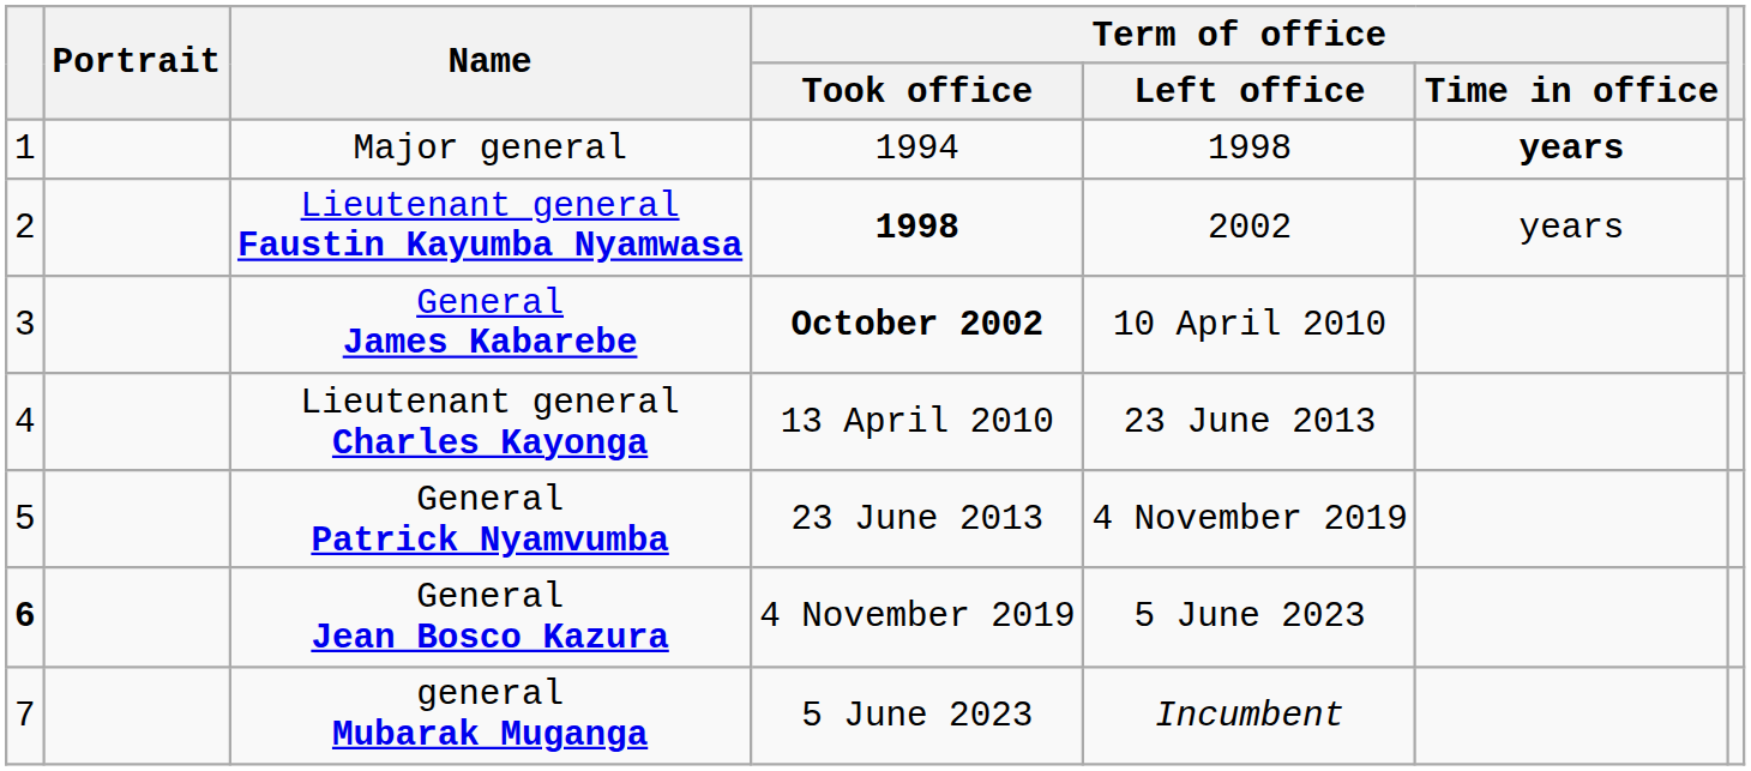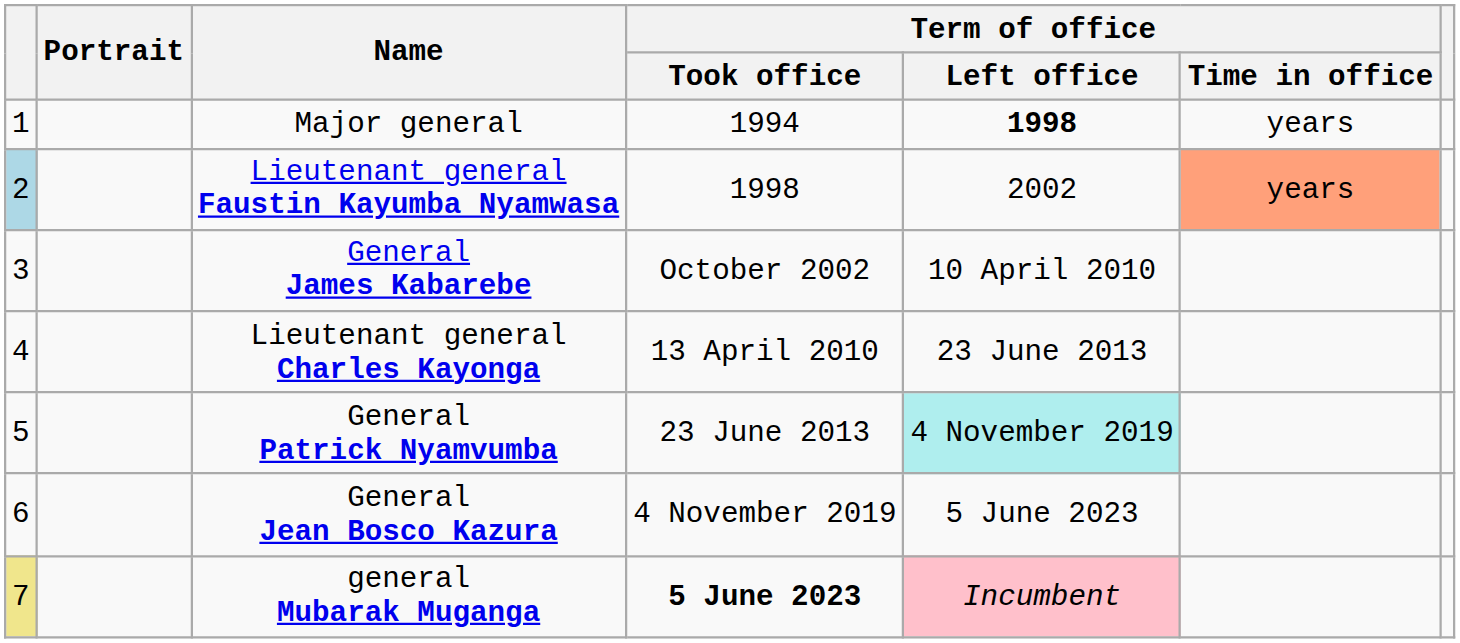Major general | Term of office / Left office: normal -> bold
Major general | Term of office / Time in office: bold -> normal
Lieutenant general Faustin Kayumba Nyamwasa | column 1: no background -> lightblue background
Lieutenant general Faustin Kayumba Nyamwasa | Term of office / Took office: bold -> normal
Lieutenant general Faustin Kayumba Nyamwasa | Term of office / Time in office: no background -> lightsalmon background
General James Kabarebe | Term of office / Took office: bold -> normal
General Patrick Nyamvumba | Term of office / Left office: no background -> paleturquoise background
General Jean Bosco Kazura | column 1: bold -> normal
general Mubarak Muganga | column 1: no background -> khaki background
general Mubarak Muganga | Term of office / Took office: normal -> bold
general Mubarak Muganga | Term of office / Left office: no background -> pink background
